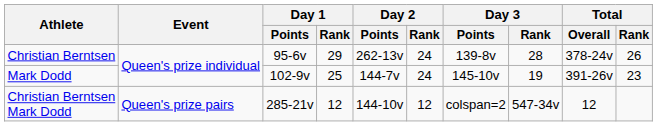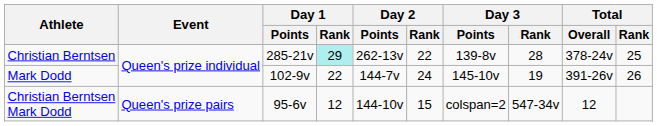Christian Berntsen | Day 1 / Points: 95-6v -> 285-21v
Christian Berntsen | Day 1 / Rank: no background -> paleturquoise background
Christian Berntsen | Day 2 / Rank: 24 -> 22
Christian Berntsen | Total / Rank: 26 -> 25
Mark Dodd | Day 1 / Rank: 25 -> 22
Mark Dodd | Total / Rank: 23 -> 26
Christian Berntsen Mark Dodd | Day 1 / Points: 285-21v -> 95-6v
Christian Berntsen Mark Dodd | Day 2 / Rank: 12 -> 15
